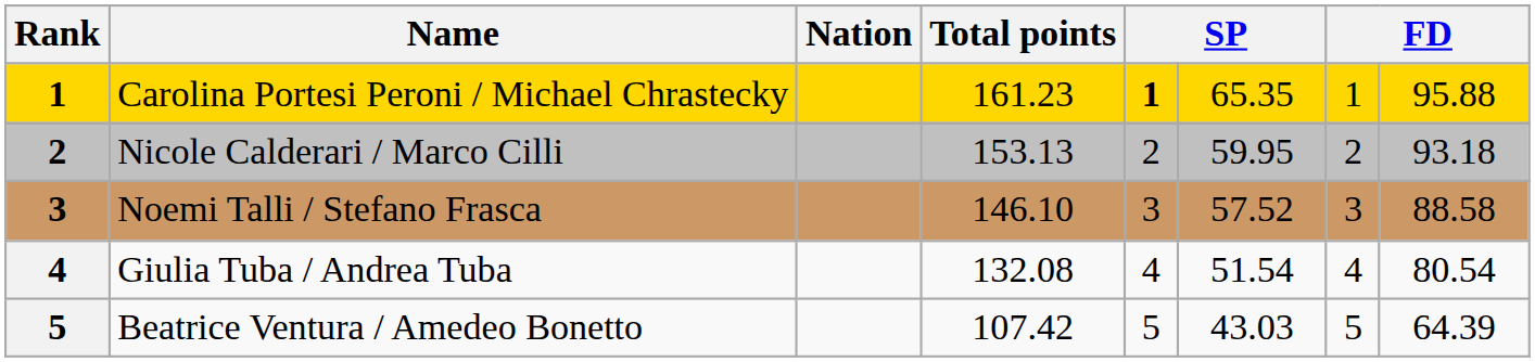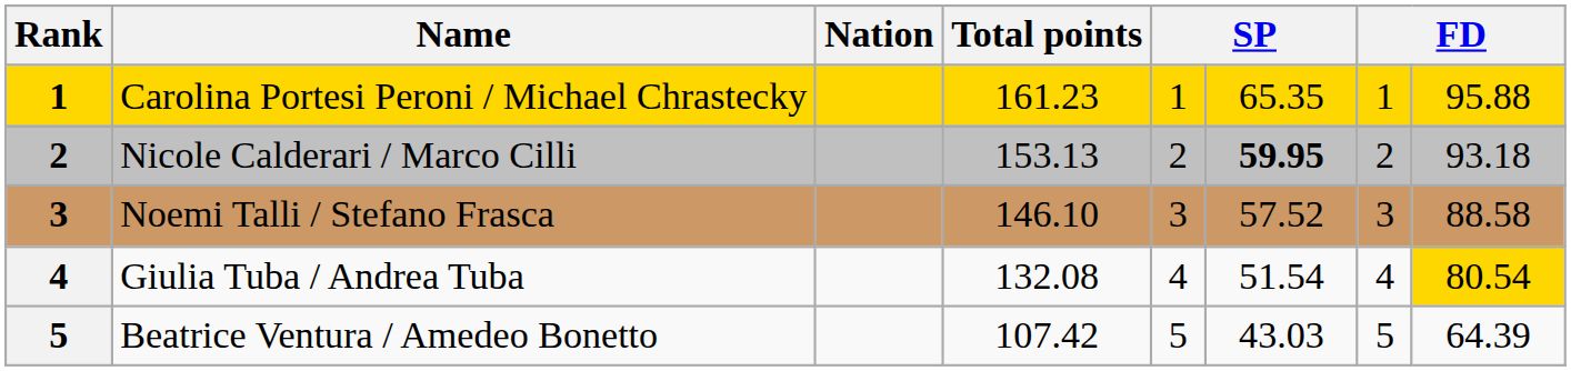Carolina Portesi Peroni / Michael Chrastecky | column 5: bold -> normal
Nicole Calderari / Marco Cilli | column 6: normal -> bold
Giulia Tuba / Andrea Tuba | column 8: no background -> gold background
